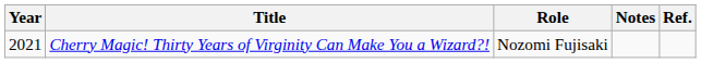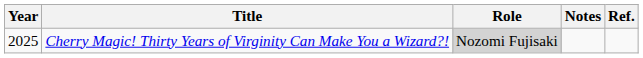row 2 | Year: 2021 -> 2025
row 2 | Role: no background -> lightgrey background
